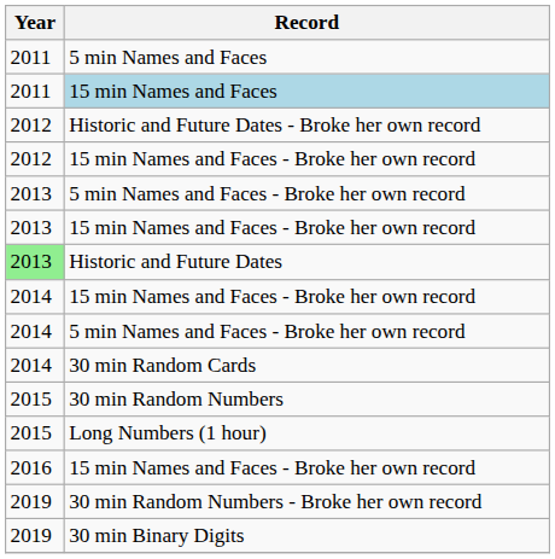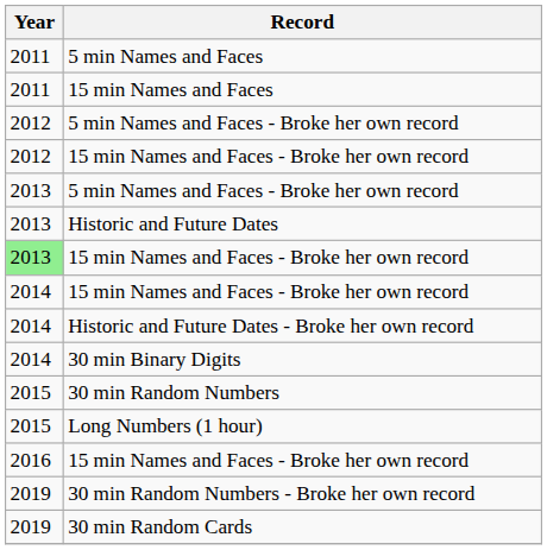row 3 | Record: lightblue background -> no background
row 4 | Record: Historic and Future Dates - Broke her own record -> 5 min Names and Faces - Broke her own record
row 7 | Record: 15 min Names and Faces - Broke her own record -> Historic and Future Dates
row 8 | Record: Historic and Future Dates -> 15 min Names and Faces - Broke her own record
row 10 | Record: 5 min Names and Faces - Broke her own record -> Historic and Future Dates - Broke her own record
row 11 | Record: 30 min Random Cards -> 30 min Binary Digits
row 16 | Record: 30 min Binary Digits -> 30 min Random Cards
